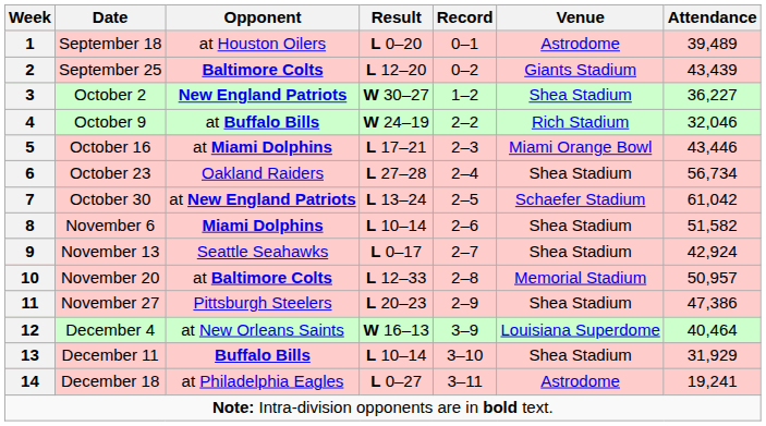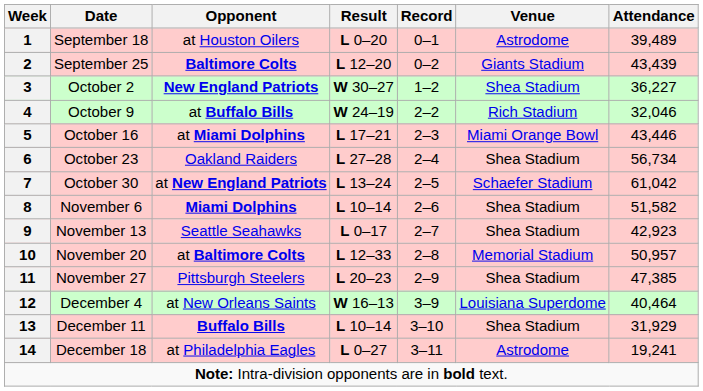9 | Attendance: 42,924 -> 42,923
11 | Attendance: 47,386 -> 47,385
